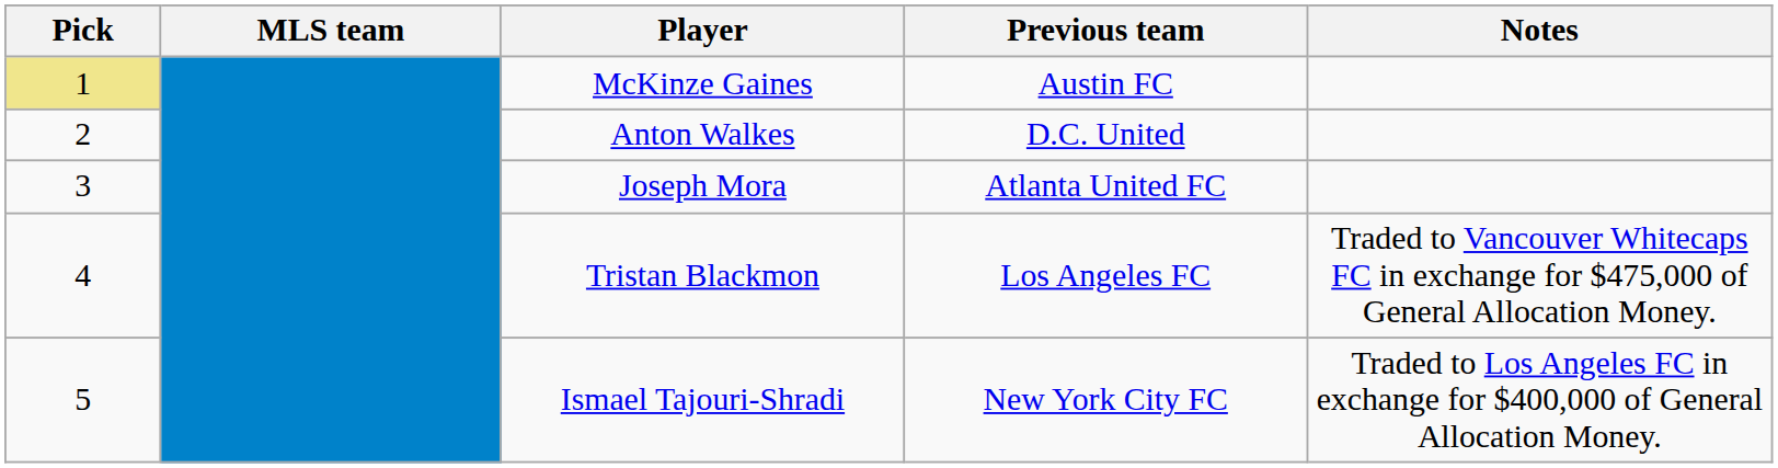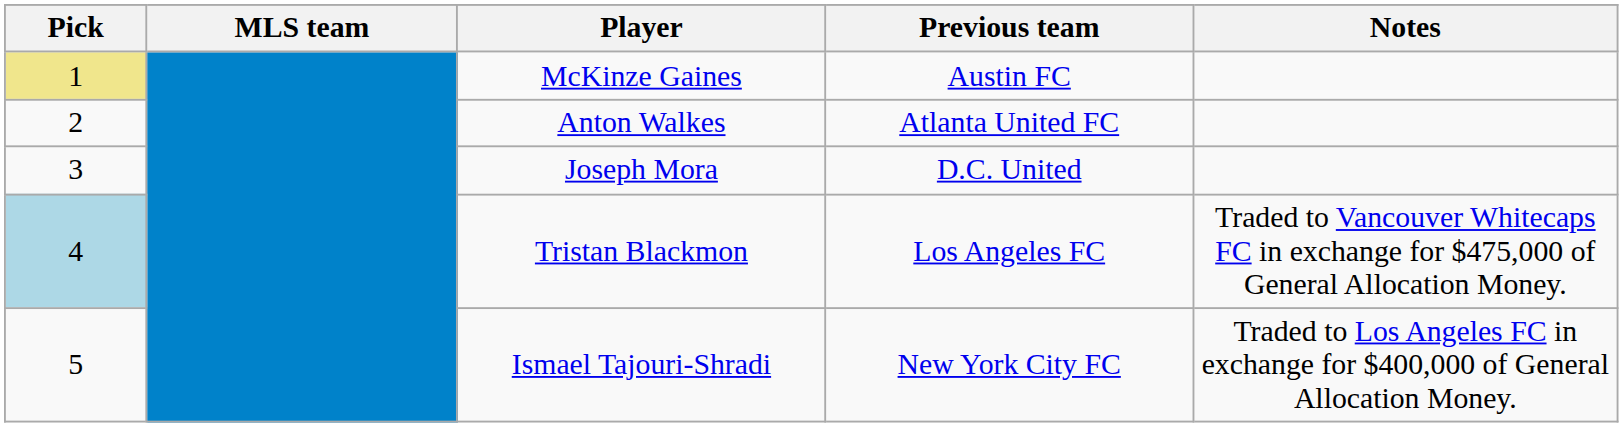Anton Walkes | Previous team: D.C. United -> Atlanta United FC
Joseph Mora | Previous team: Atlanta United FC -> D.C. United
Tristan Blackmon | Pick: no background -> lightblue background
